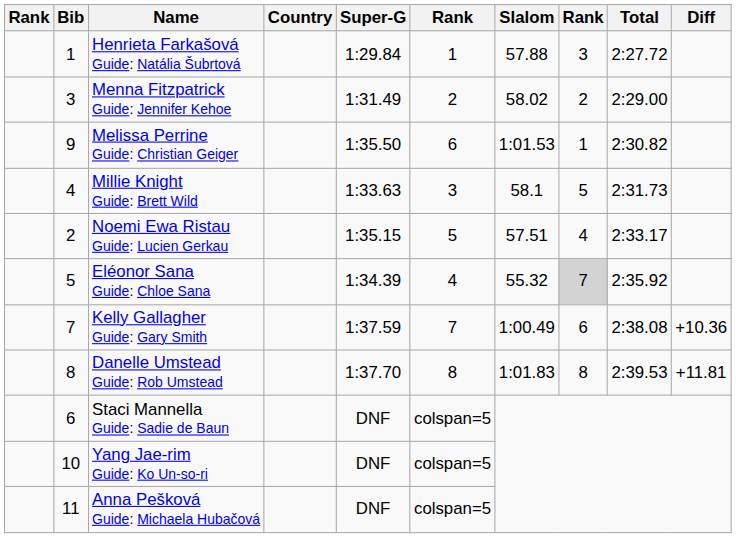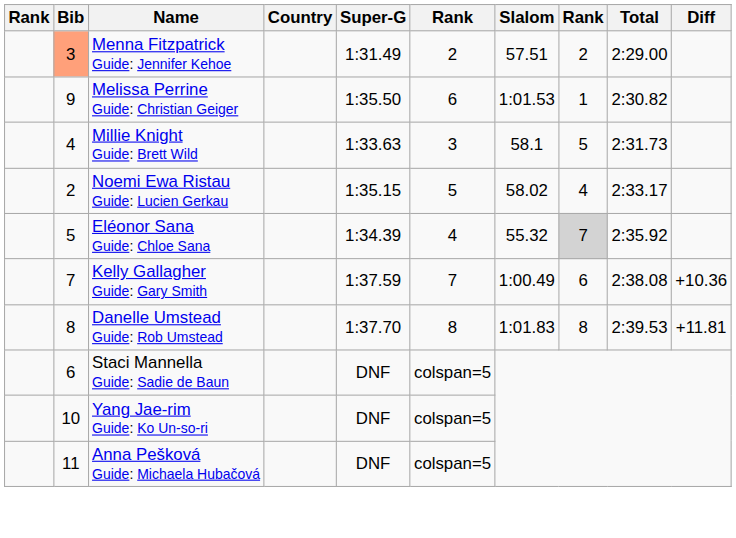- row: 1 | Henrieta Farkašová Guide: Natália Šubrtová | 1:29.84 | 1 | 57.88 | 3 | 2:27.72
Menna Fitzpatrick Guide: Jennifer Kehoe | Bib: no background -> lightsalmon background
Menna Fitzpatrick Guide: Jennifer Kehoe | Slalom: 58.02 -> 57.51
Noemi Ewa Ristau Guide: Lucien Gerkau | Slalom: 57.51 -> 58.02
